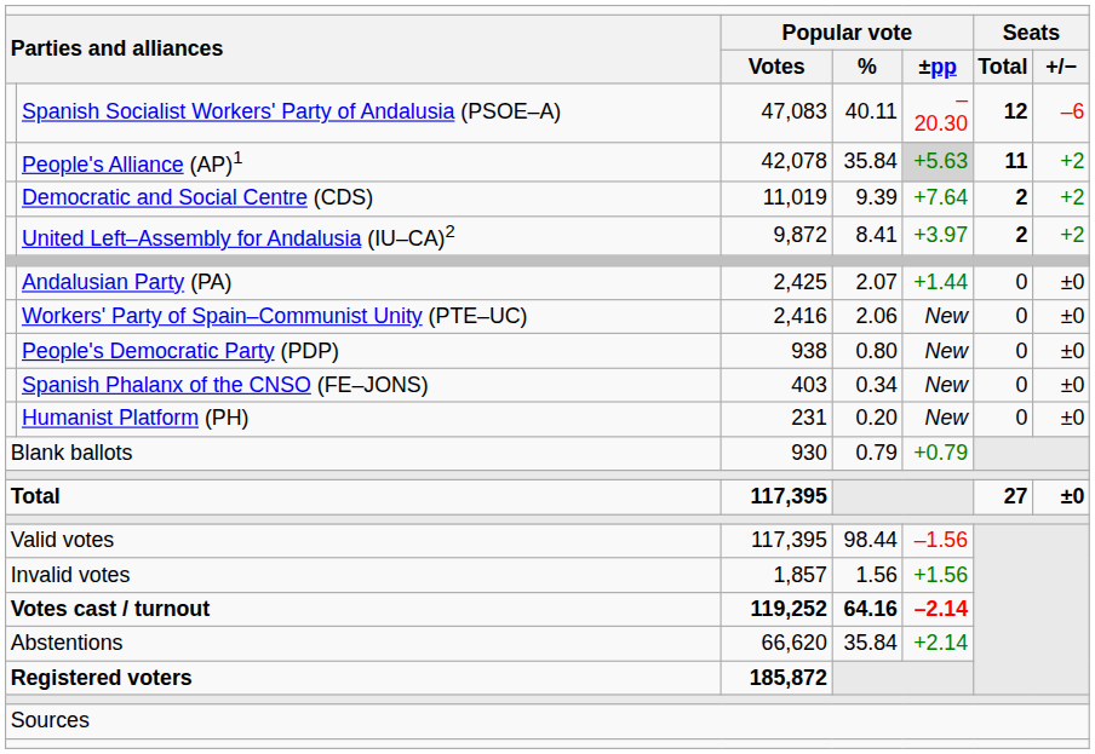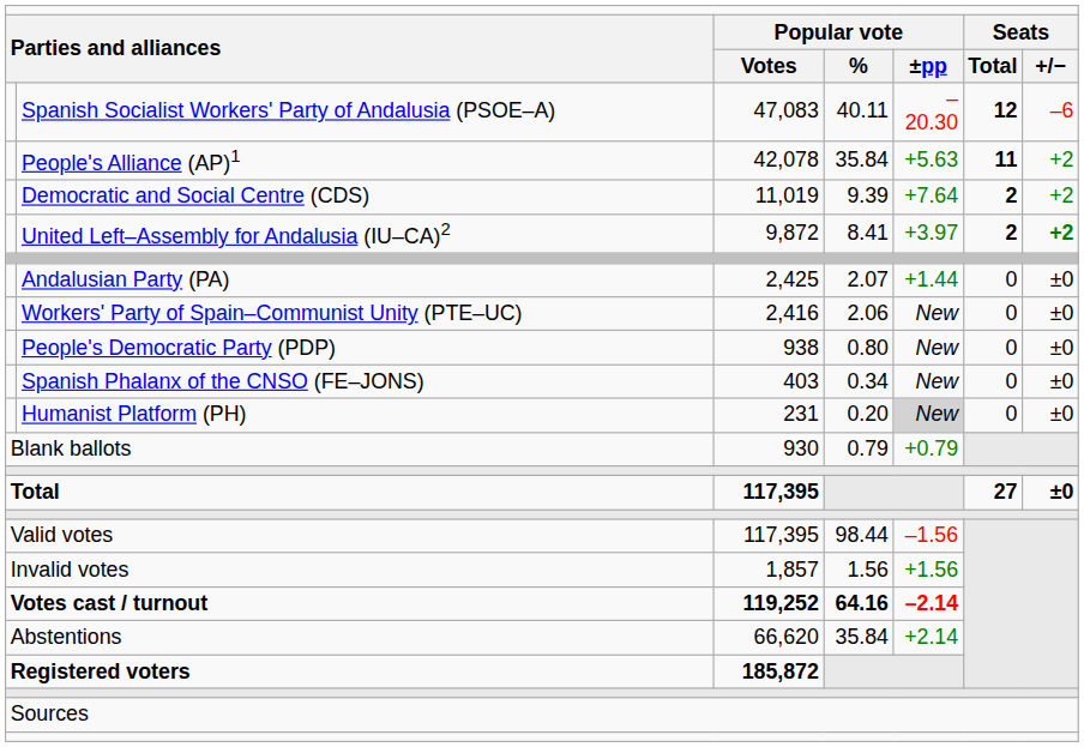People's Alliance (AP)1 | column 5: lightgrey background -> no background
United Left–Assembly for Andalusia (IU–CA)2 | column 7: normal -> bold
Humanist Platform (PH) | column 5: no background -> lightgrey background
